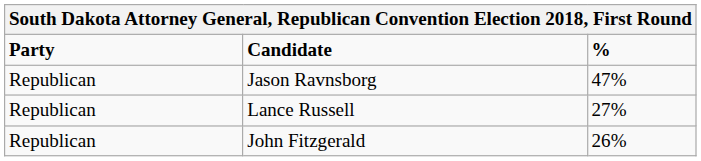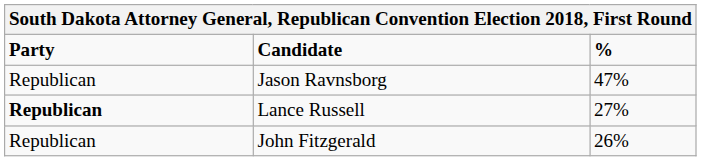Lance Russell | Party: normal -> bold
